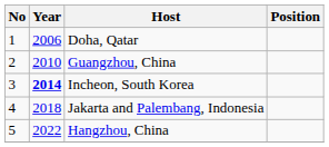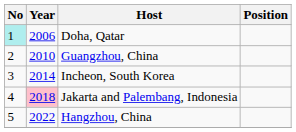Doha, Qatar | No: no background -> paleturquoise background
Incheon, South Korea | Year: bold -> normal
Jakarta and Palembang, Indonesia | Year: no background -> pink background
